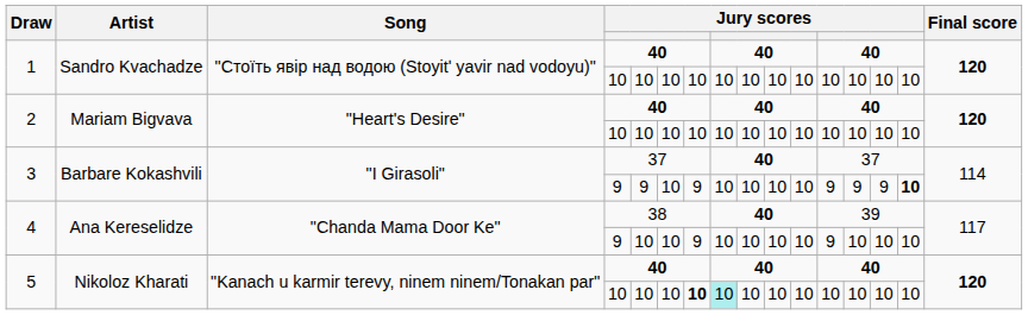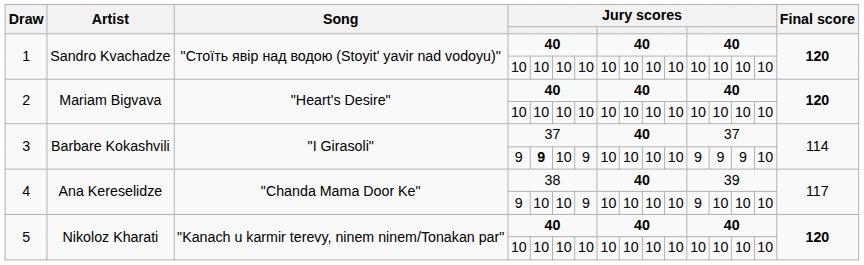3 / 9 | column 5: normal -> bold
3 / 9 | column 15: bold -> normal
5 / 10 | column 7: bold -> normal
5 / 10 | column 8: paleturquoise background -> no background
